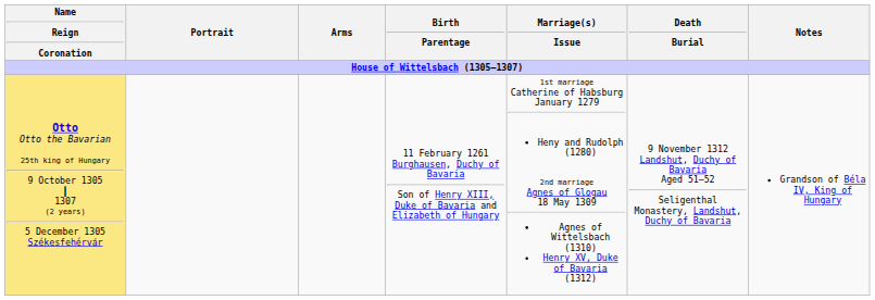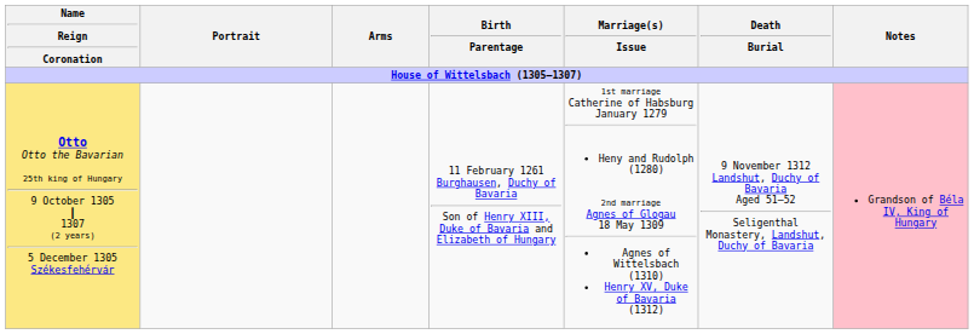row 3 | Notes: no background -> pink background
